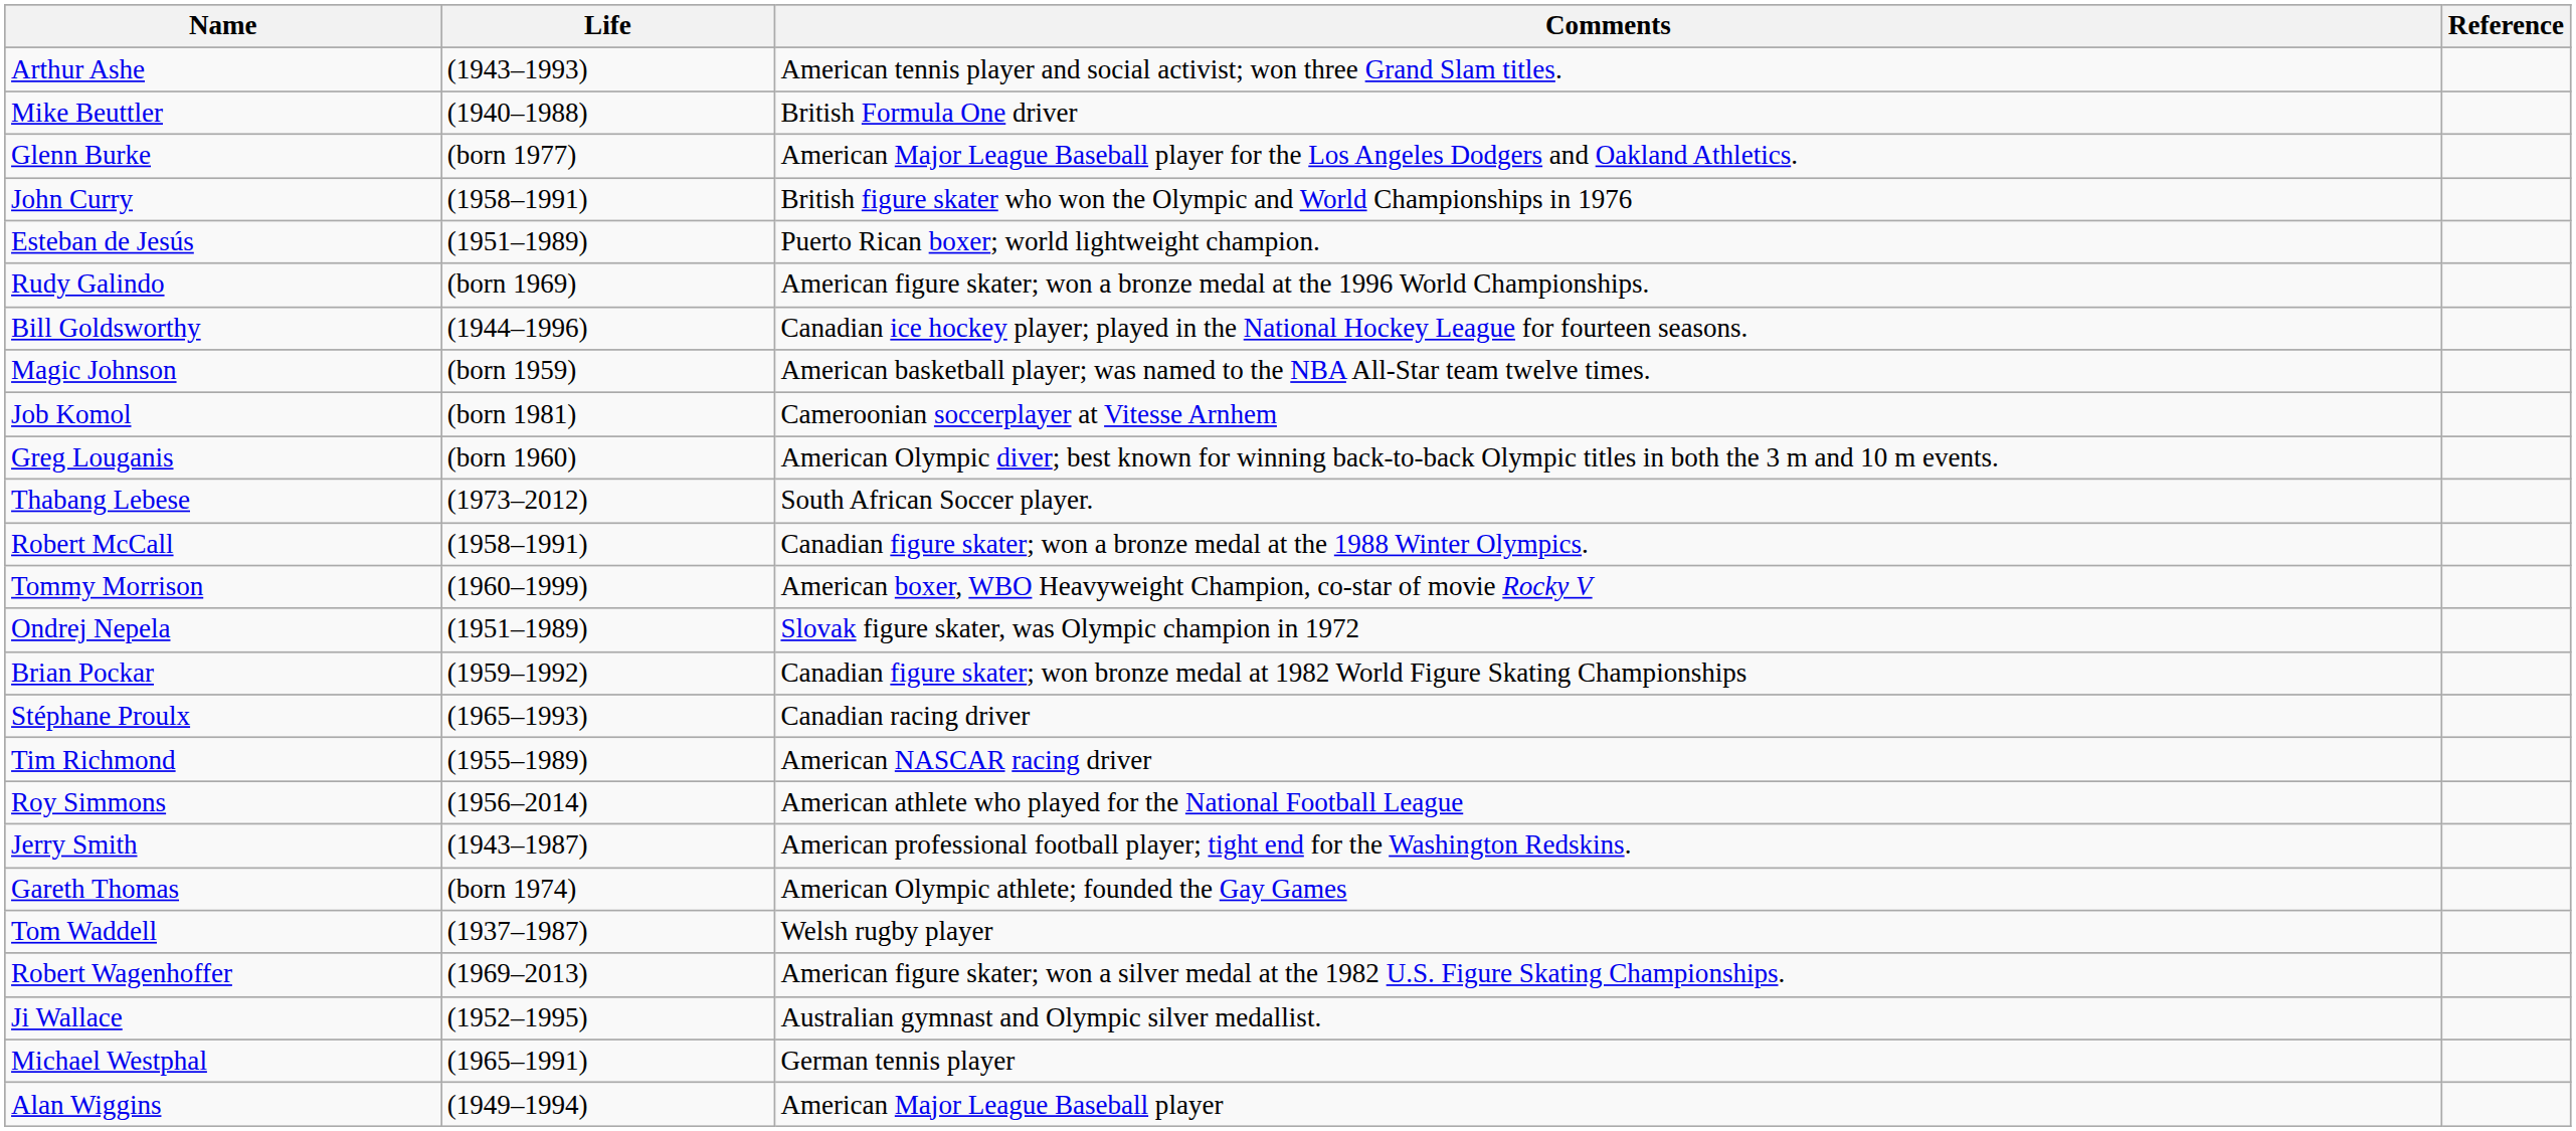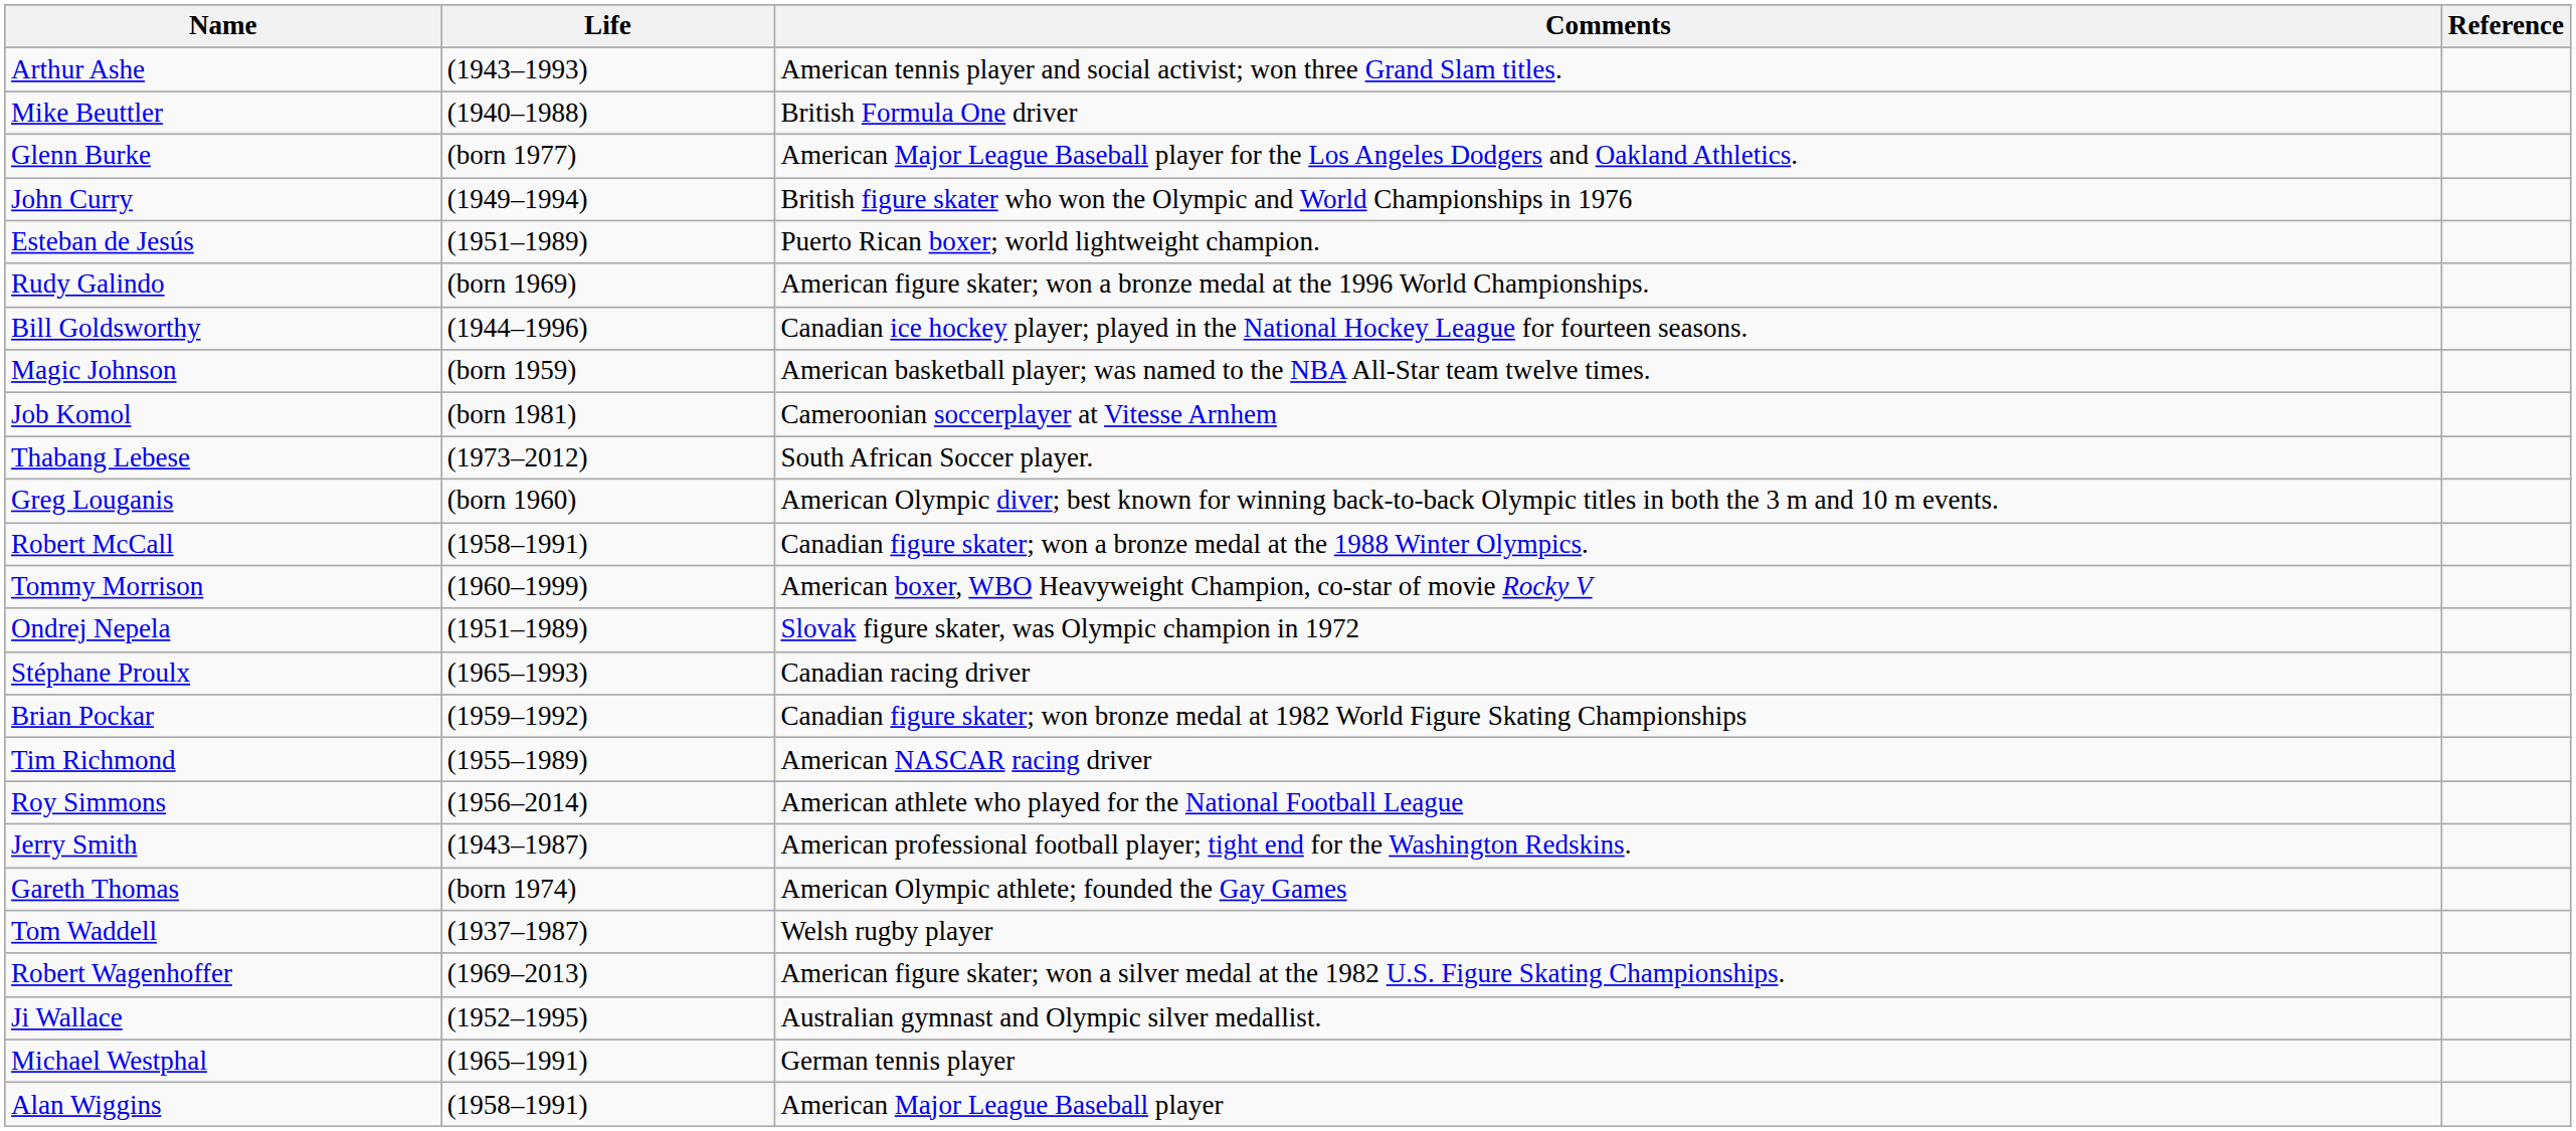John Curry | Life: (1958–1991) -> (1949–1994)
rows swapped: Thabang Lebese <-> Greg Louganis
rows swapped: Brian Pockar <-> Stéphane Proulx
Alan Wiggins | Life: (1949–1994) -> (1958–1991)
